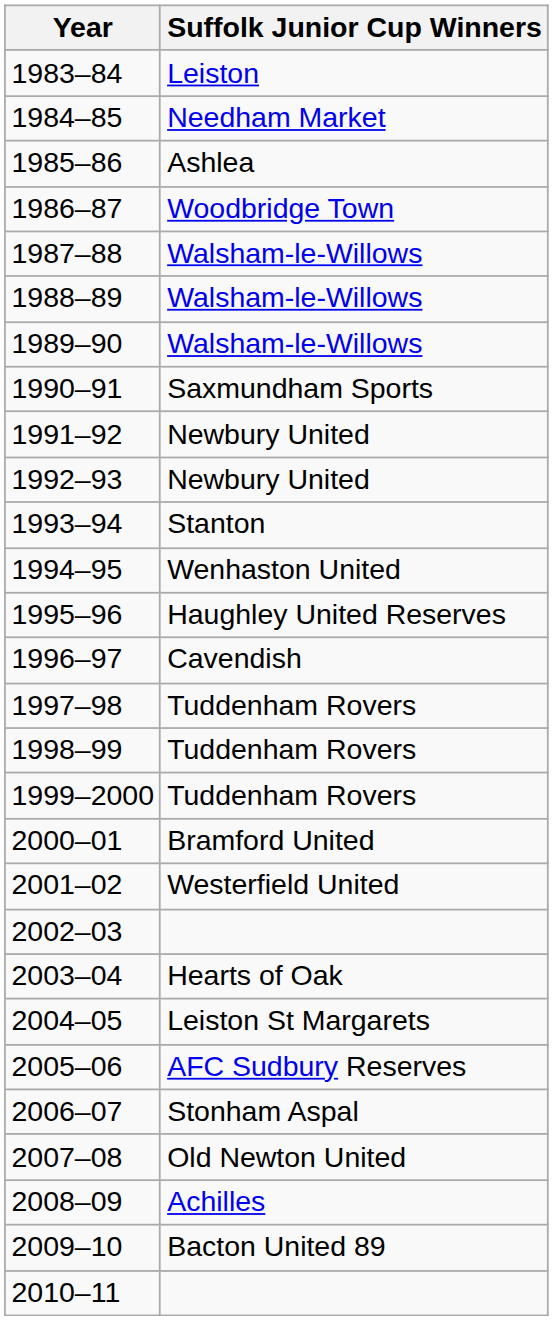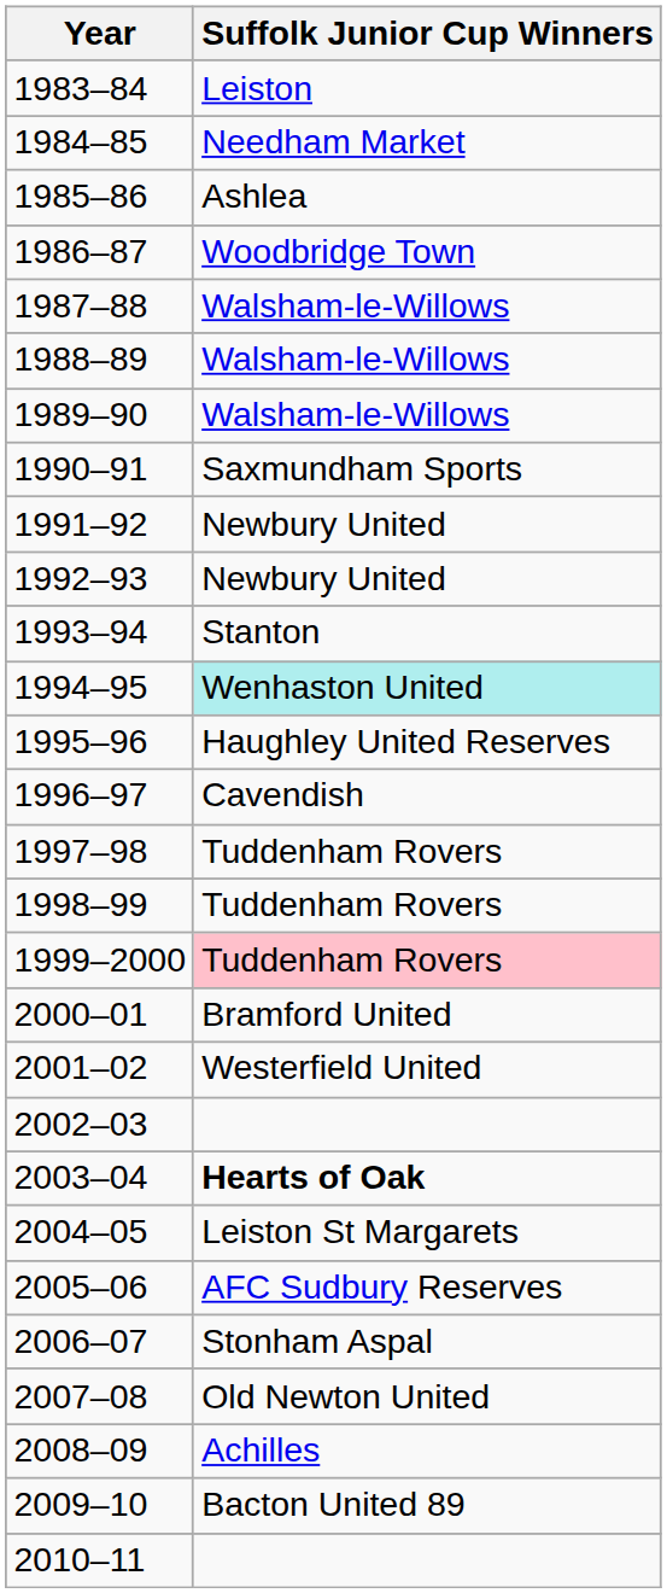1994–95 | Suffolk Junior Cup Winners: no background -> paleturquoise background
1999–2000 | Suffolk Junior Cup Winners: no background -> pink background
2003–04 | Suffolk Junior Cup Winners: normal -> bold
